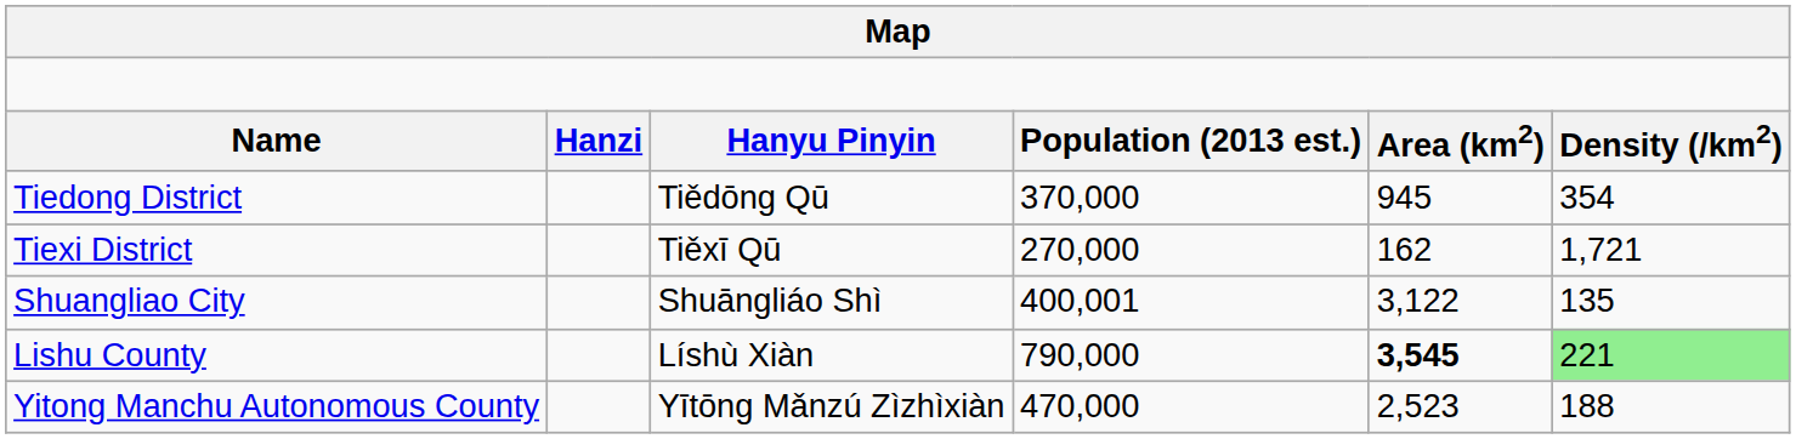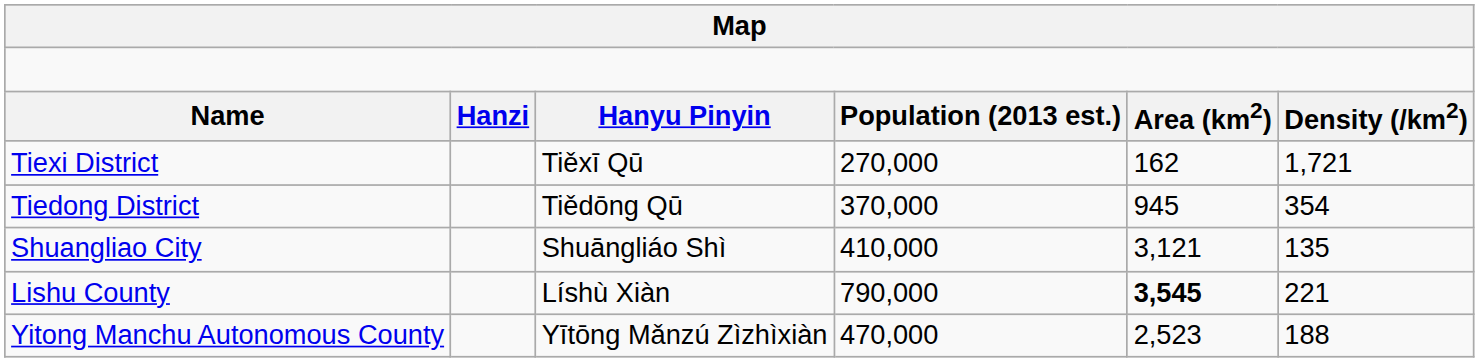rows swapped: Tiexi District <-> Tiedong District
Shuangliao City | column 4: 400,001 -> 410,000
Shuangliao City | column 5: 3,122 -> 3,121
Lishu County | column 6: lightgreen background -> no background
